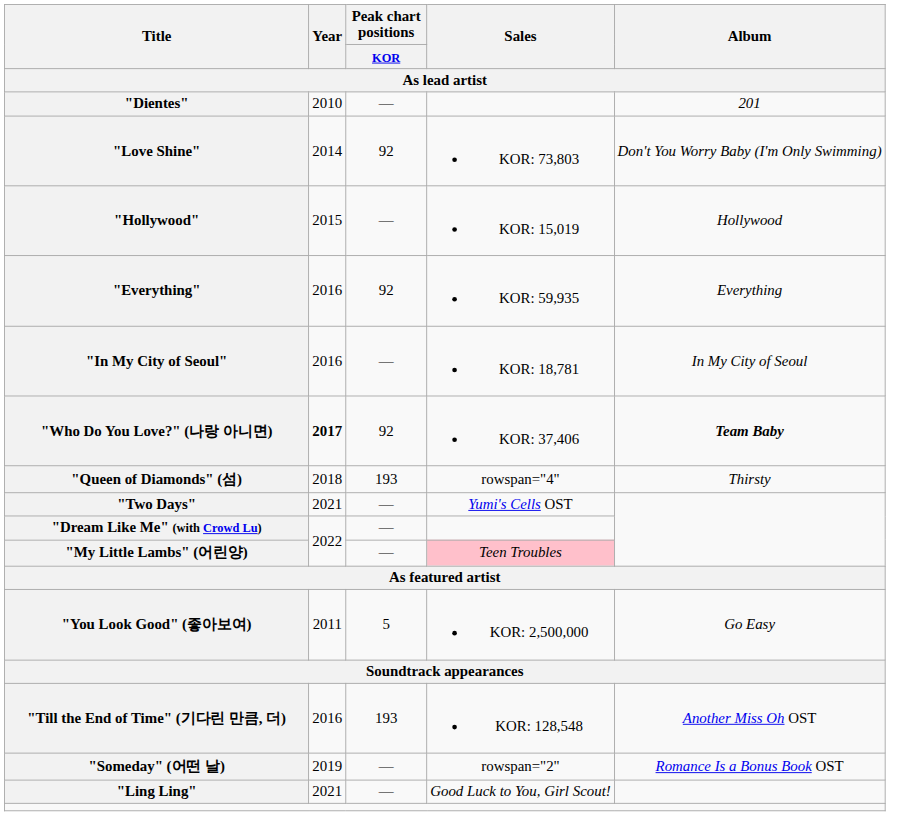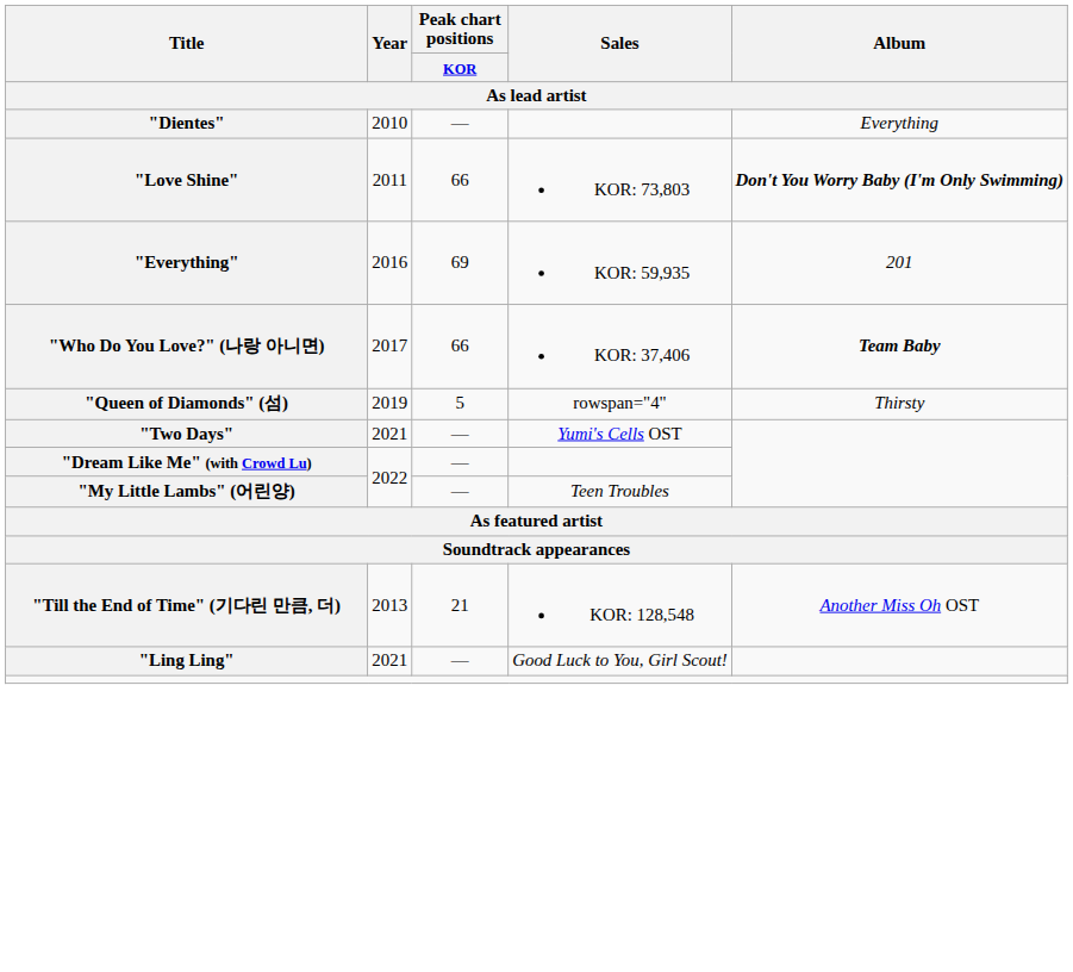"Dientes" | Album: 201 -> Everything
"Love Shine" | Year: 2014 -> 2011
"Love Shine" | Peak chart positions / KOR: 92 -> 66
"Love Shine" | Album: normal -> bold
- row: "Hollywood" | 2015 | — | KOR: 15,019 | Hollywood
"Everything" | Peak chart positions / KOR: 92 -> 69
"Everything" | Album: Everything -> 201
- row: "In My City of Seoul" | 2016 | — | KOR: 18,781 | In My City of Seoul
"Who Do You Love?" (나랑 아니면) | Year: bold -> normal
"Who Do You Love?" (나랑 아니면) | Peak chart positions / KOR: 92 -> 66
"Queen of Diamonds" (섬) | Year: 2018 -> 2019
"Queen of Diamonds" (섬) | Peak chart positions / KOR: 193 -> 5
"My Little Lambs" (어린양) | Sales: pink background -> no background
- row: "You Look Good" (좋아보여) | 2011 | 5 | KOR: 2,500,000 | Go Easy
"Till the End of Time" (기다린 만큼, 더) | Year: 2016 -> 2013
"Till the End of Time" (기다린 만큼, 더) | Peak chart positions / KOR: 193 -> 21
- row: "Someday" (어떤 날) | 2019 | — | rowspan="2" | Romance Is a Bonus Book OST
